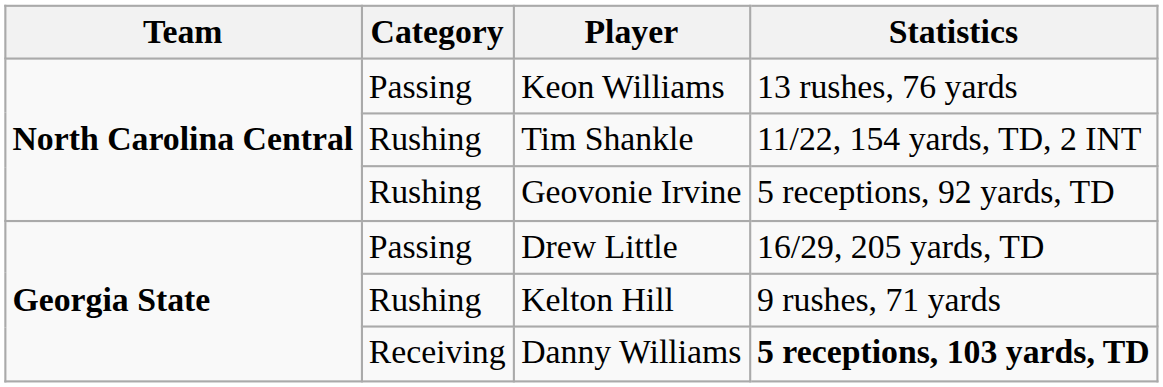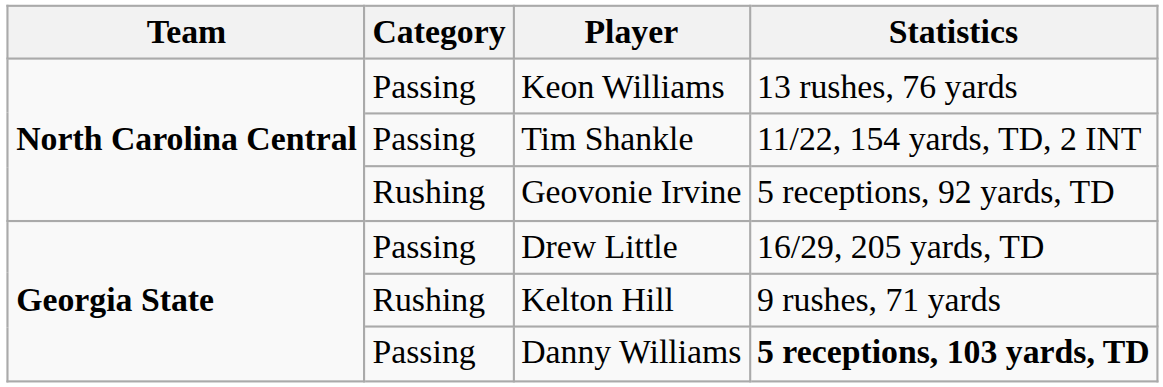Tim Shankle | Category: Rushing -> Passing
Danny Williams | Category: Receiving -> Passing
